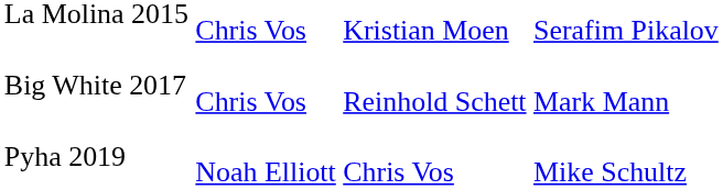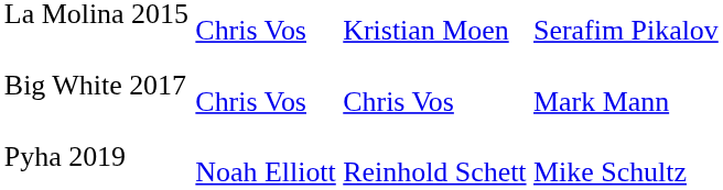Big White 2017 | column 3: Reinhold Schett -> Chris Vos
Pyha 2019 | column 3: Chris Vos -> Reinhold Schett
